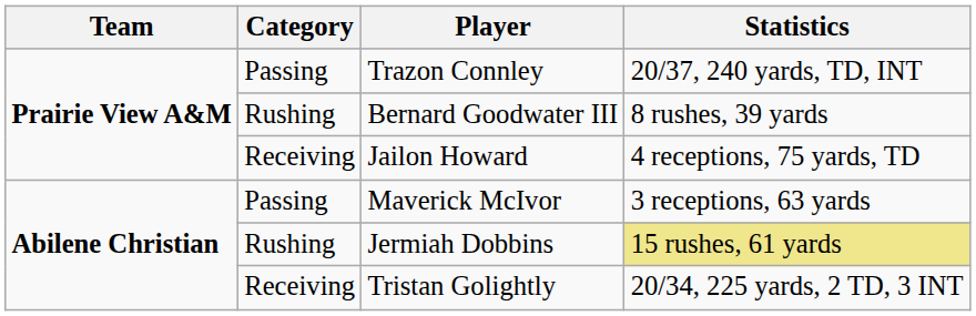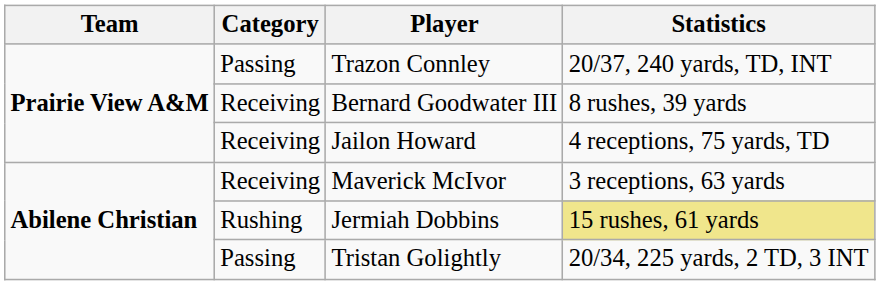Bernard Goodwater III | Category: Rushing -> Receiving
Maverick McIvor | Category: Passing -> Receiving
Tristan Golightly | Category: Receiving -> Passing
